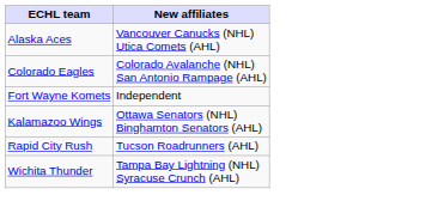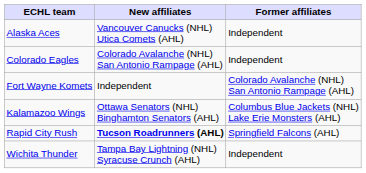+ column: Former affiliates | Independent | Independent | Colorado Avalanche (NHL) San Antonio Rampage (AHL) | Columbus Blue Jackets (NHL) Lake Erie Monsters (AHL) | Springfield Falcons (AHL) | Independent
Rapid City Rush | New affiliates: normal -> bold
